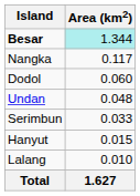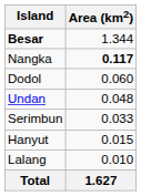Besar | Area (km2): paleturquoise background -> no background
Nangka | Area (km2): normal -> bold
